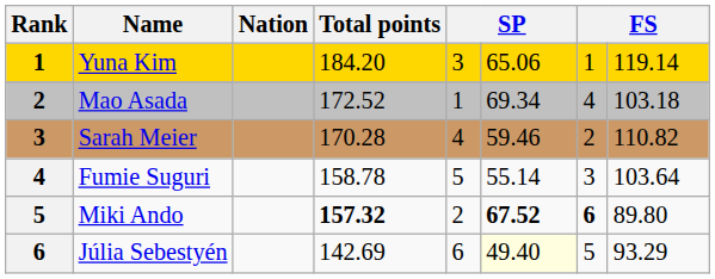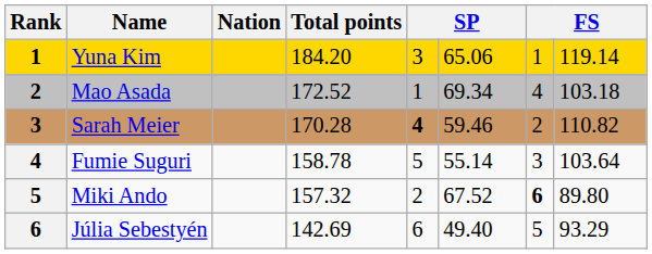Sarah Meier | column 5: normal -> bold
Miki Ando | Total points: bold -> normal
Miki Ando | column 6: bold -> normal
Júlia Sebestyén | column 6: lightyellow background -> no background
